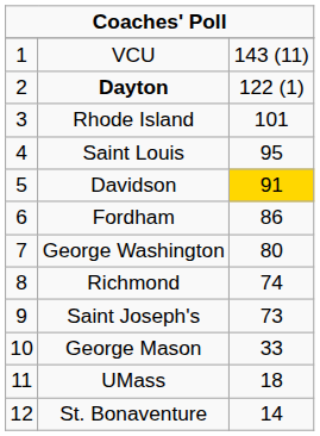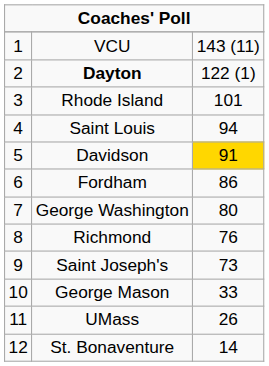Saint Louis | column 3: 95 -> 94
Richmond | column 3: 74 -> 76
UMass | column 3: 18 -> 26
